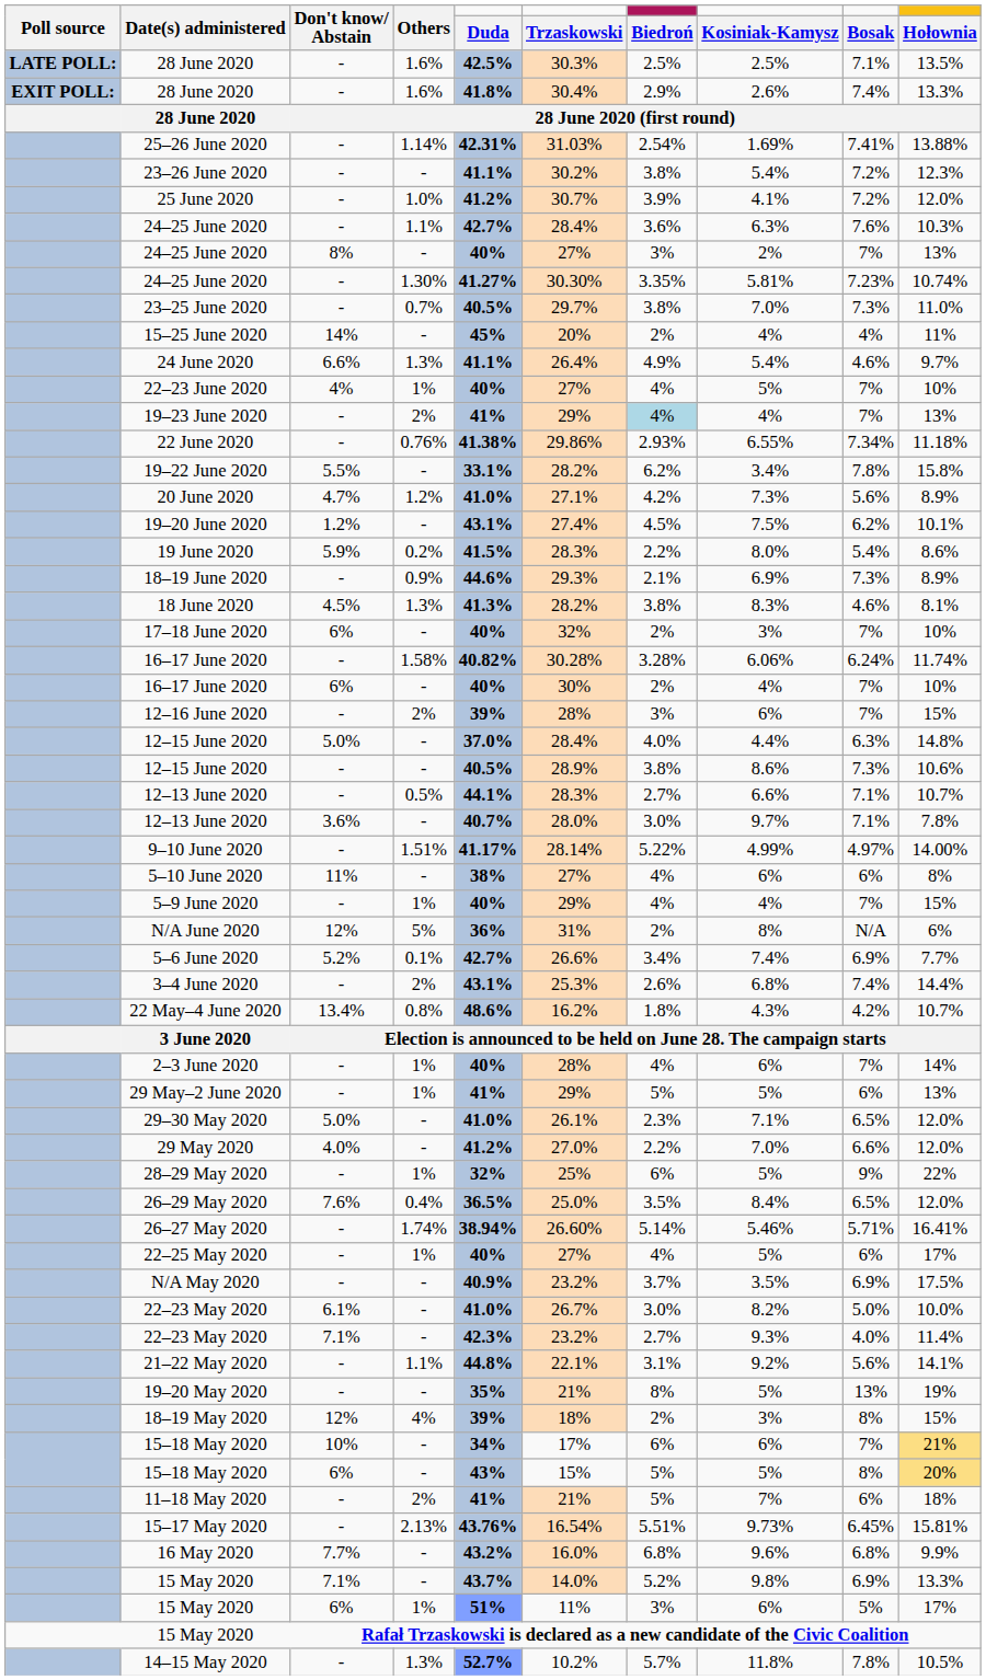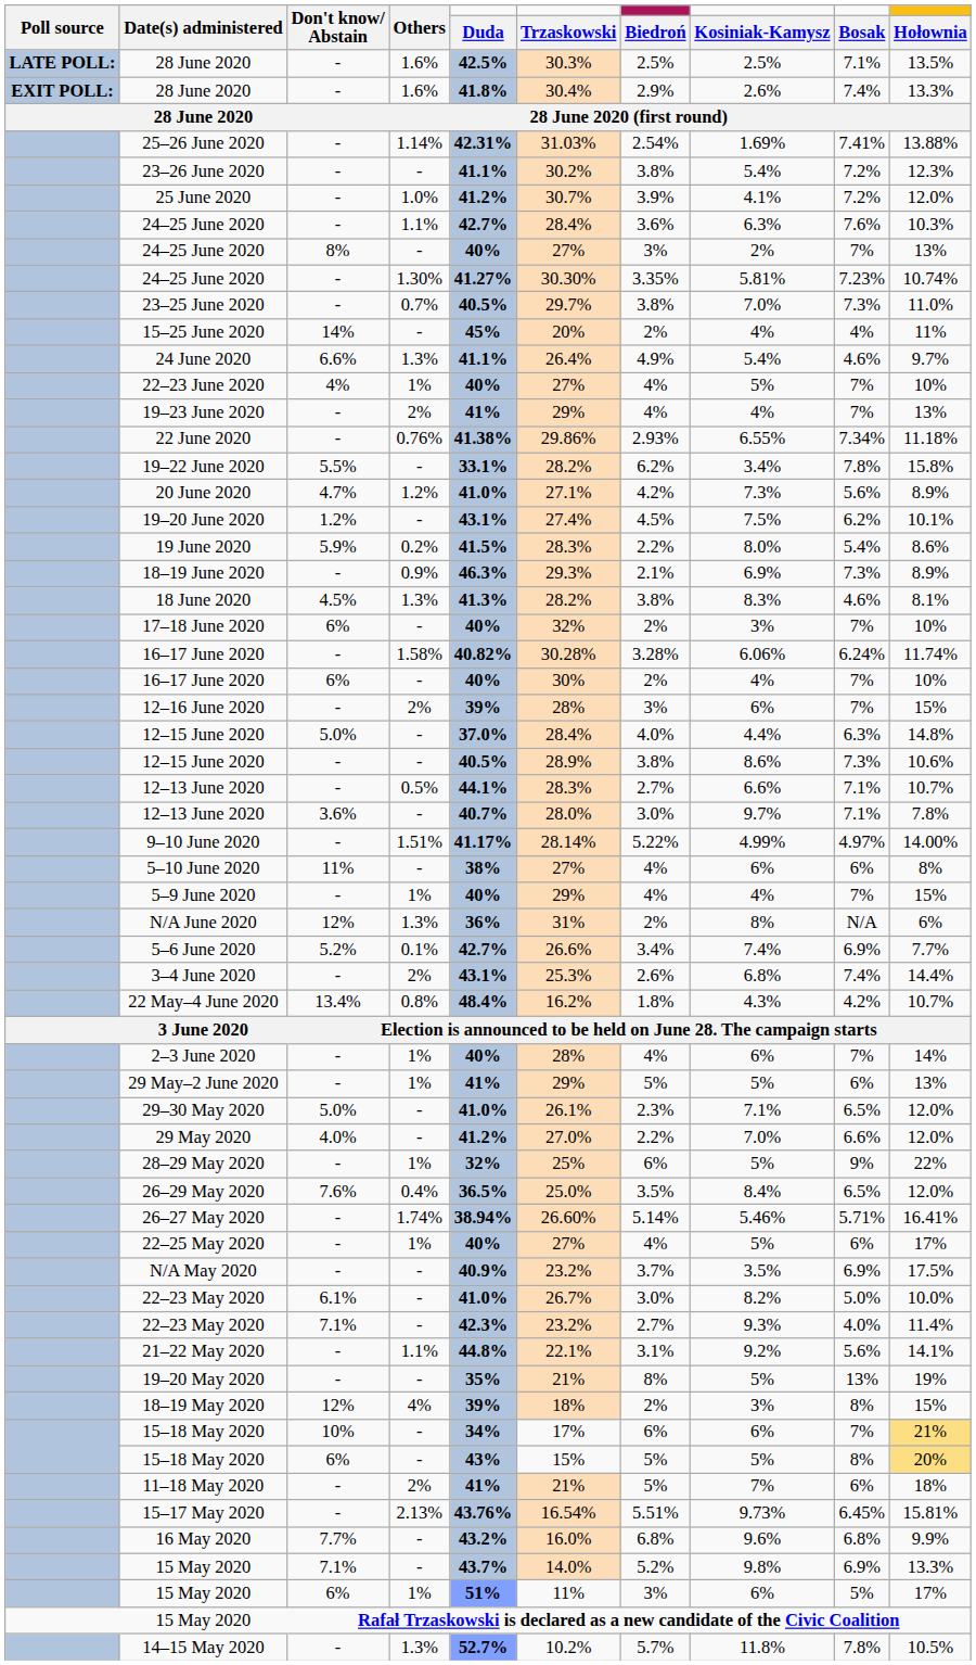19–23 June 2020 | Biedroń: lightblue background -> no background
18–19 June 2020 | Duda: 44.6% -> 46.3%
N/A June 2020 | Others: 5% -> 1.3%
22 May–4 June 2020 | Duda: 48.6% -> 48.4%
